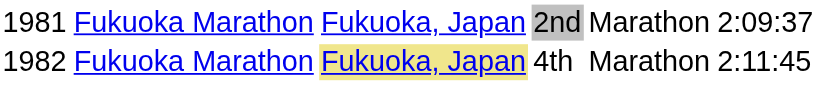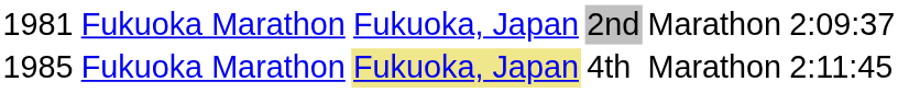row 2 | column 1: 1982 -> 1985
